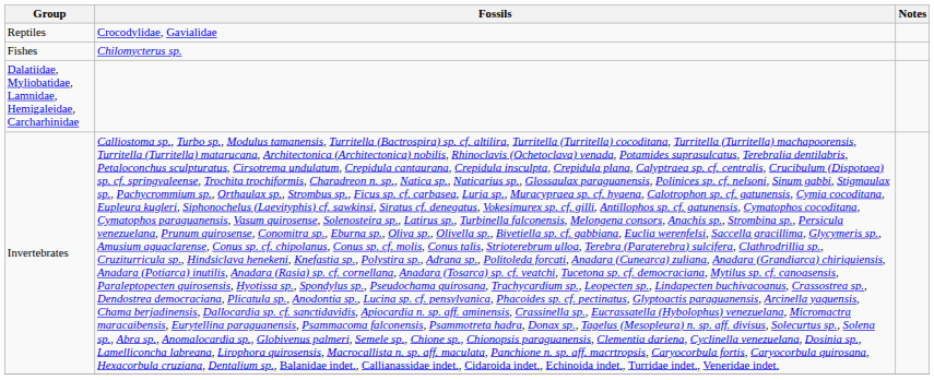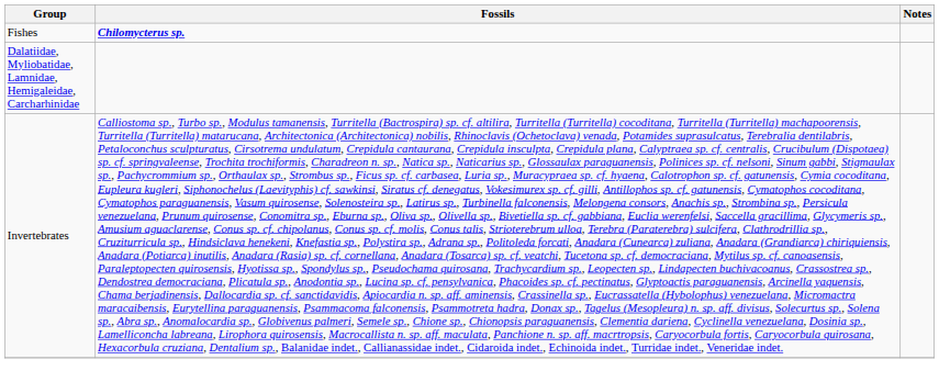- row: Reptiles | Crocodylidae, Gavialidae
Fishes | Fossils: normal -> bold
